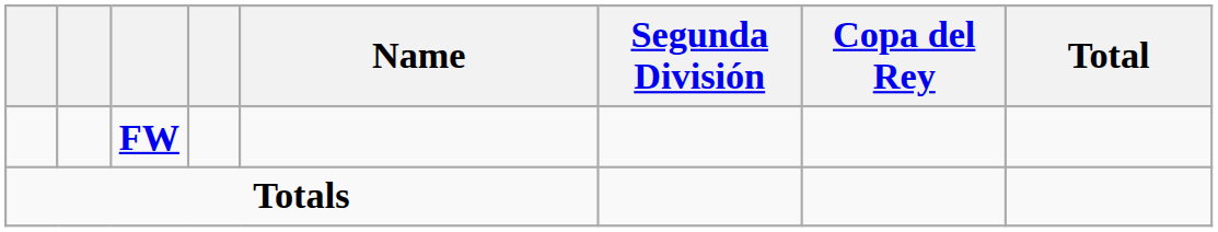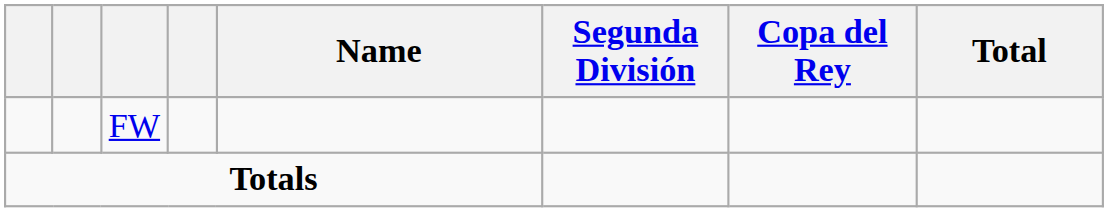row 2 | column 3: bold -> normal
